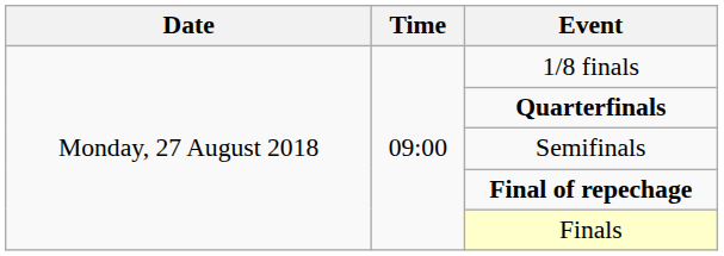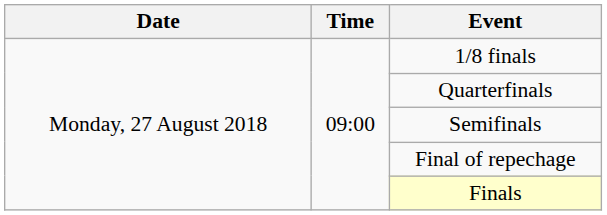Quarterfinals | Event: bold -> normal
Final of repechage | Event: bold -> normal
